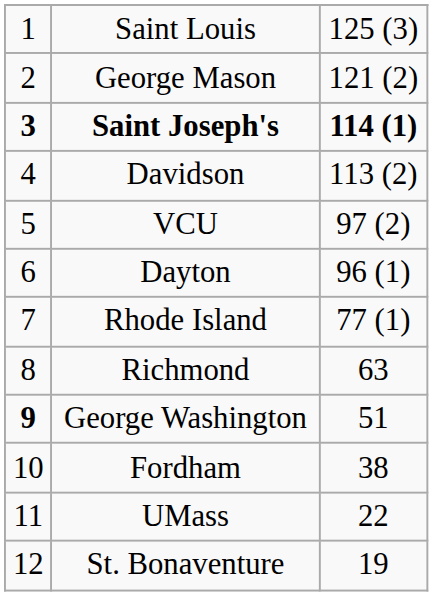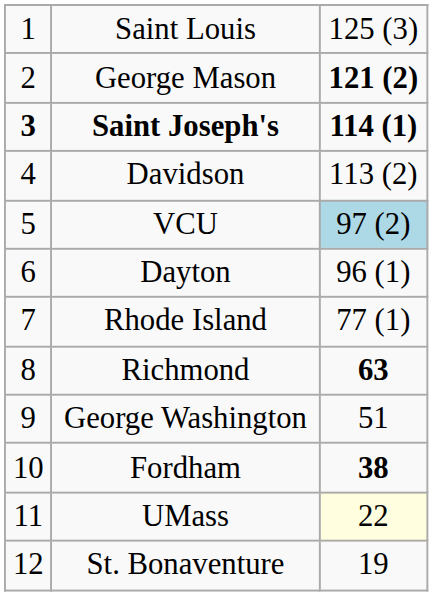George Mason | column 3: normal -> bold
VCU | column 3: no background -> lightblue background
Richmond | column 3: normal -> bold
George Washington | column 1: bold -> normal
Fordham | column 3: normal -> bold
UMass | column 3: no background -> lightyellow background
